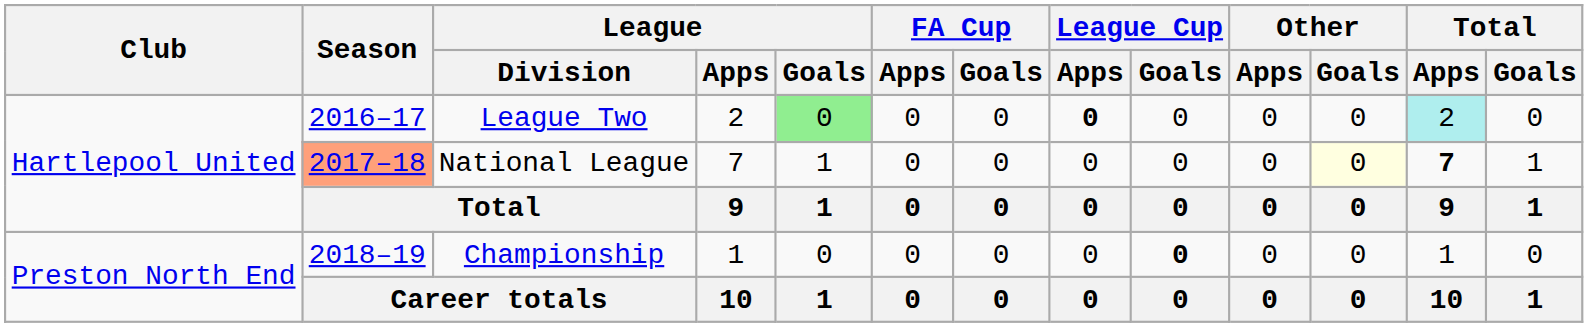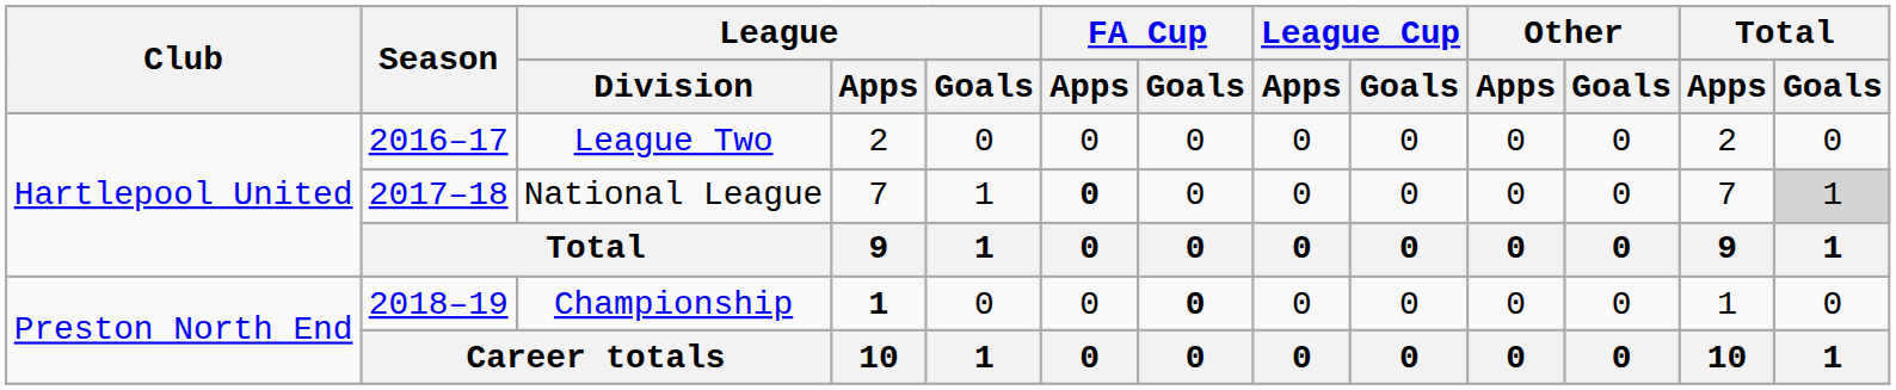League Two | League / Goals: lightgreen background -> no background
League Two | League Cup / Apps: bold -> normal
League Two | Total / Apps: paleturquoise background -> no background
National League | Season: lightsalmon background -> no background
National League | FA Cup / Apps: normal -> bold
National League | Other / Goals: lightyellow background -> no background
National League | Total / Apps: bold -> normal
National League | Total / Goals: no background -> lightgrey background
Championship | League / Apps: normal -> bold
Championship | FA Cup / Goals: normal -> bold
Championship | League Cup / Goals: bold -> normal
